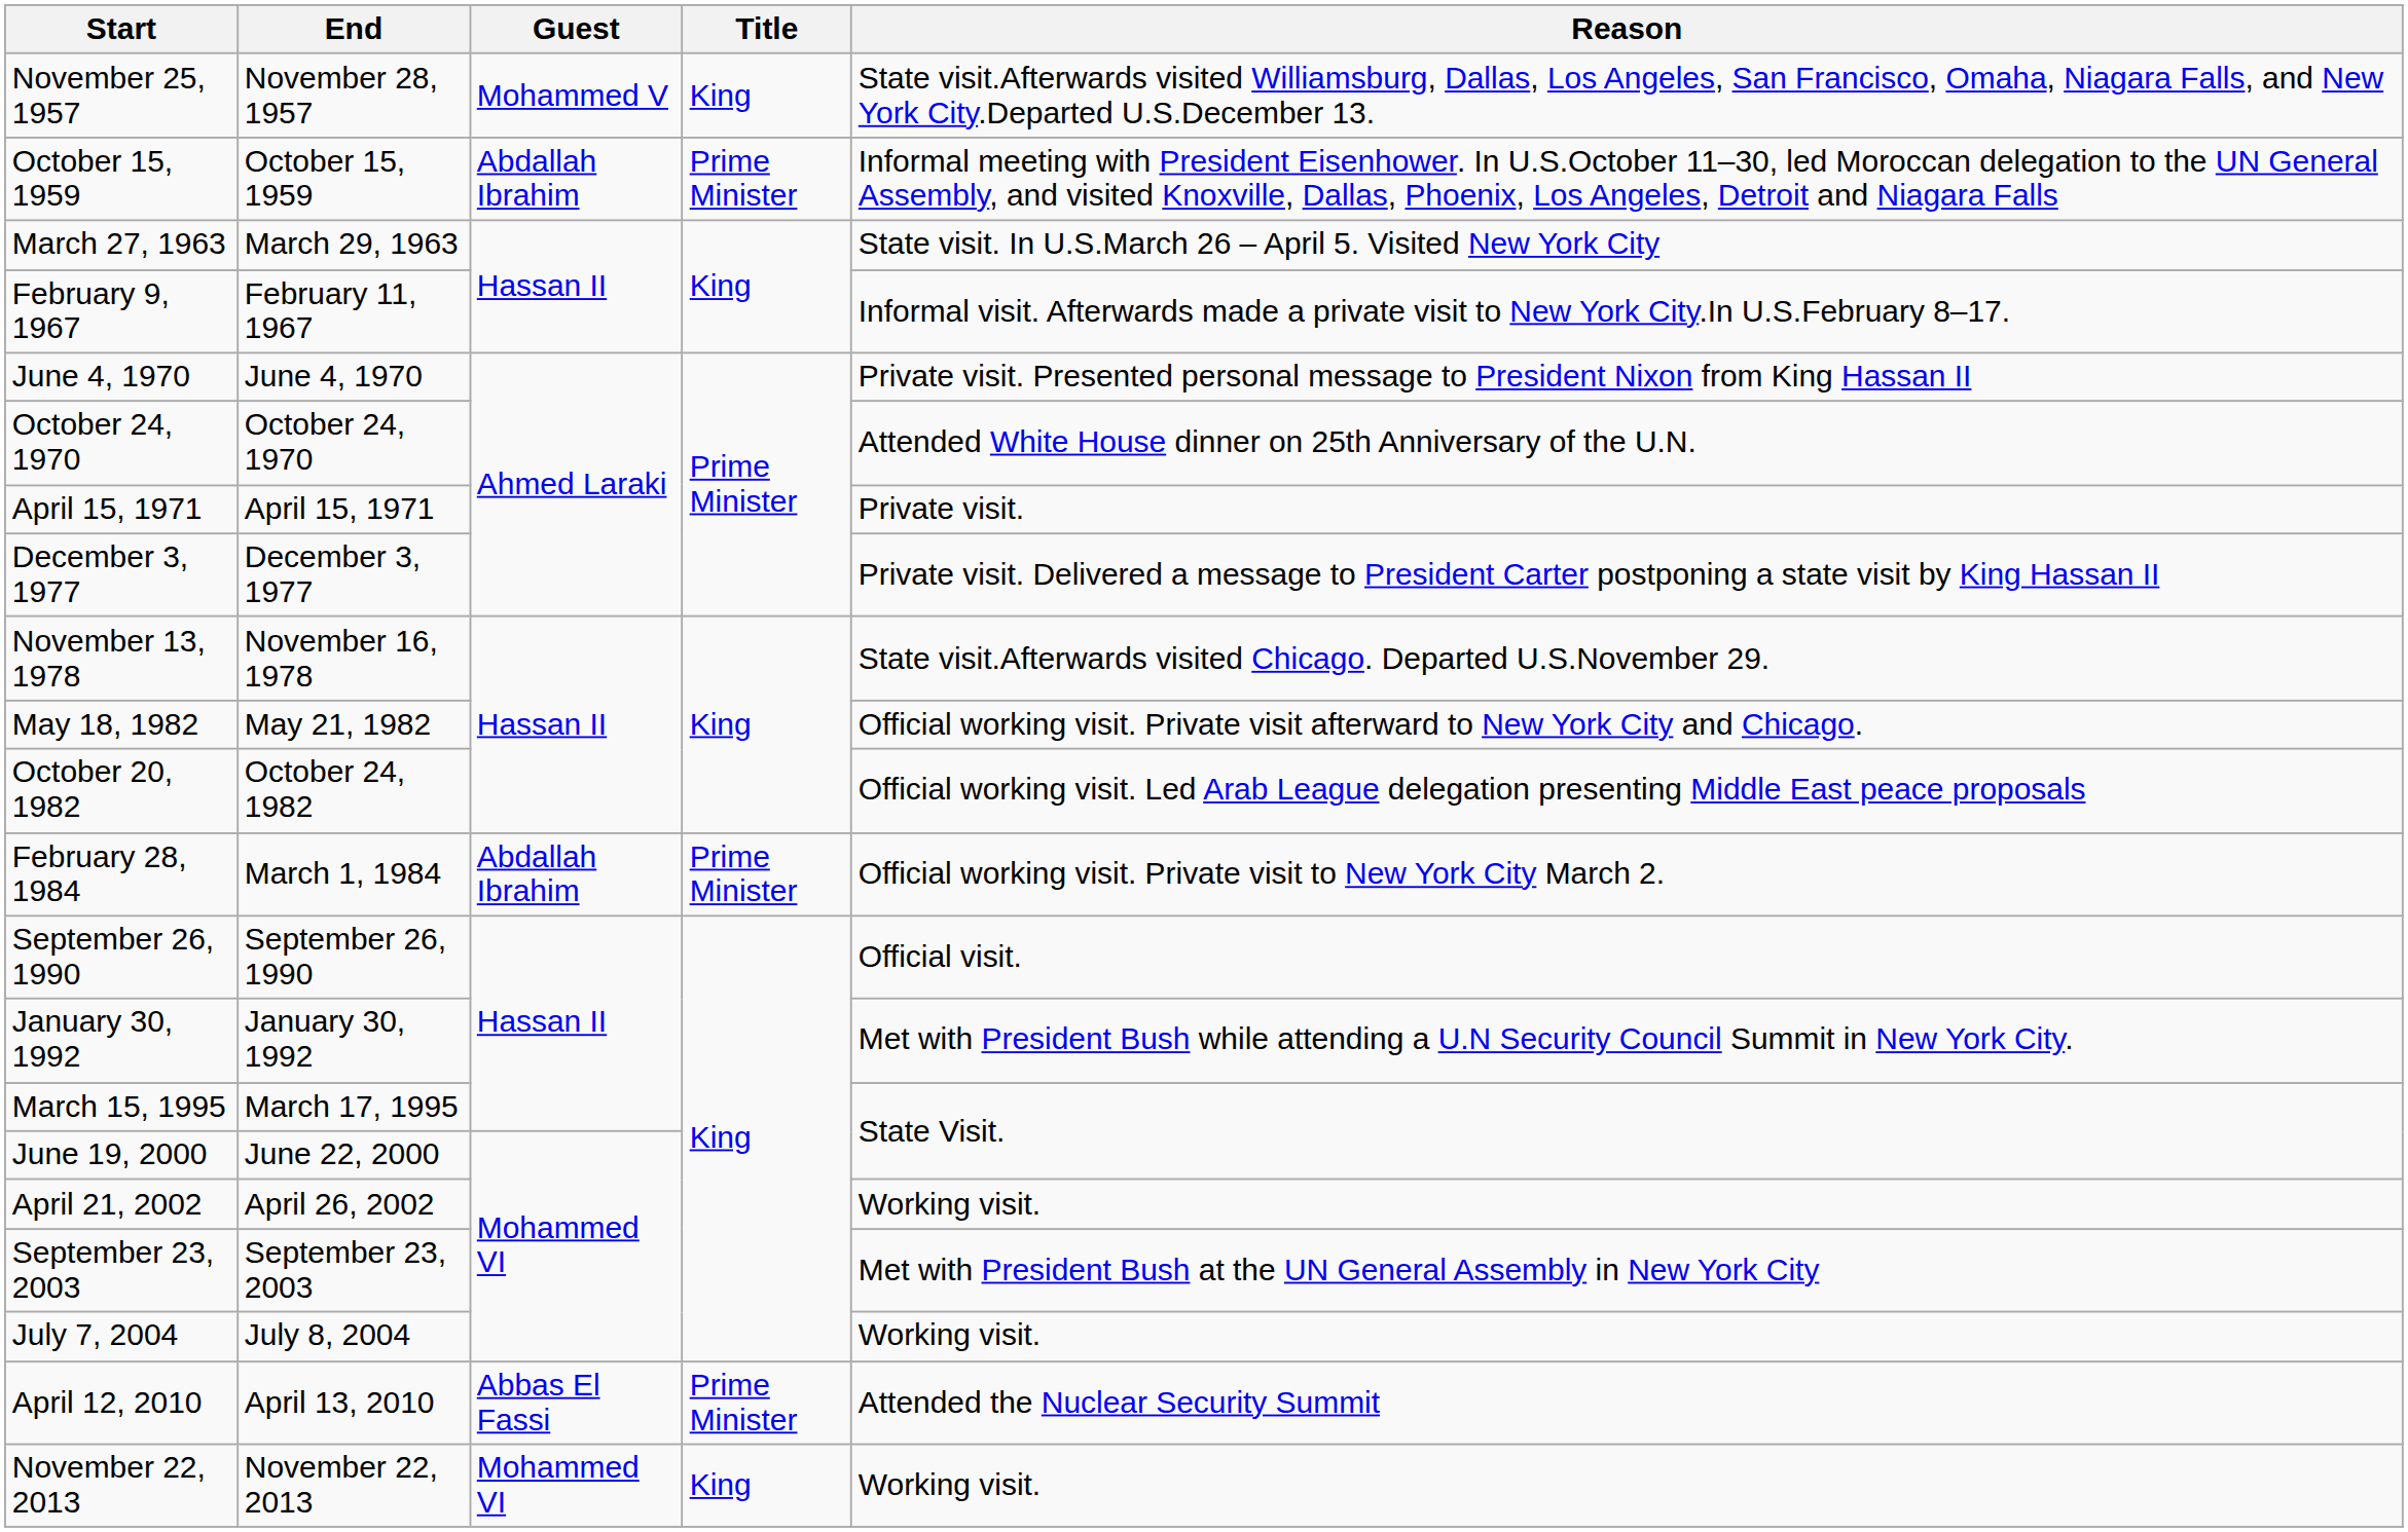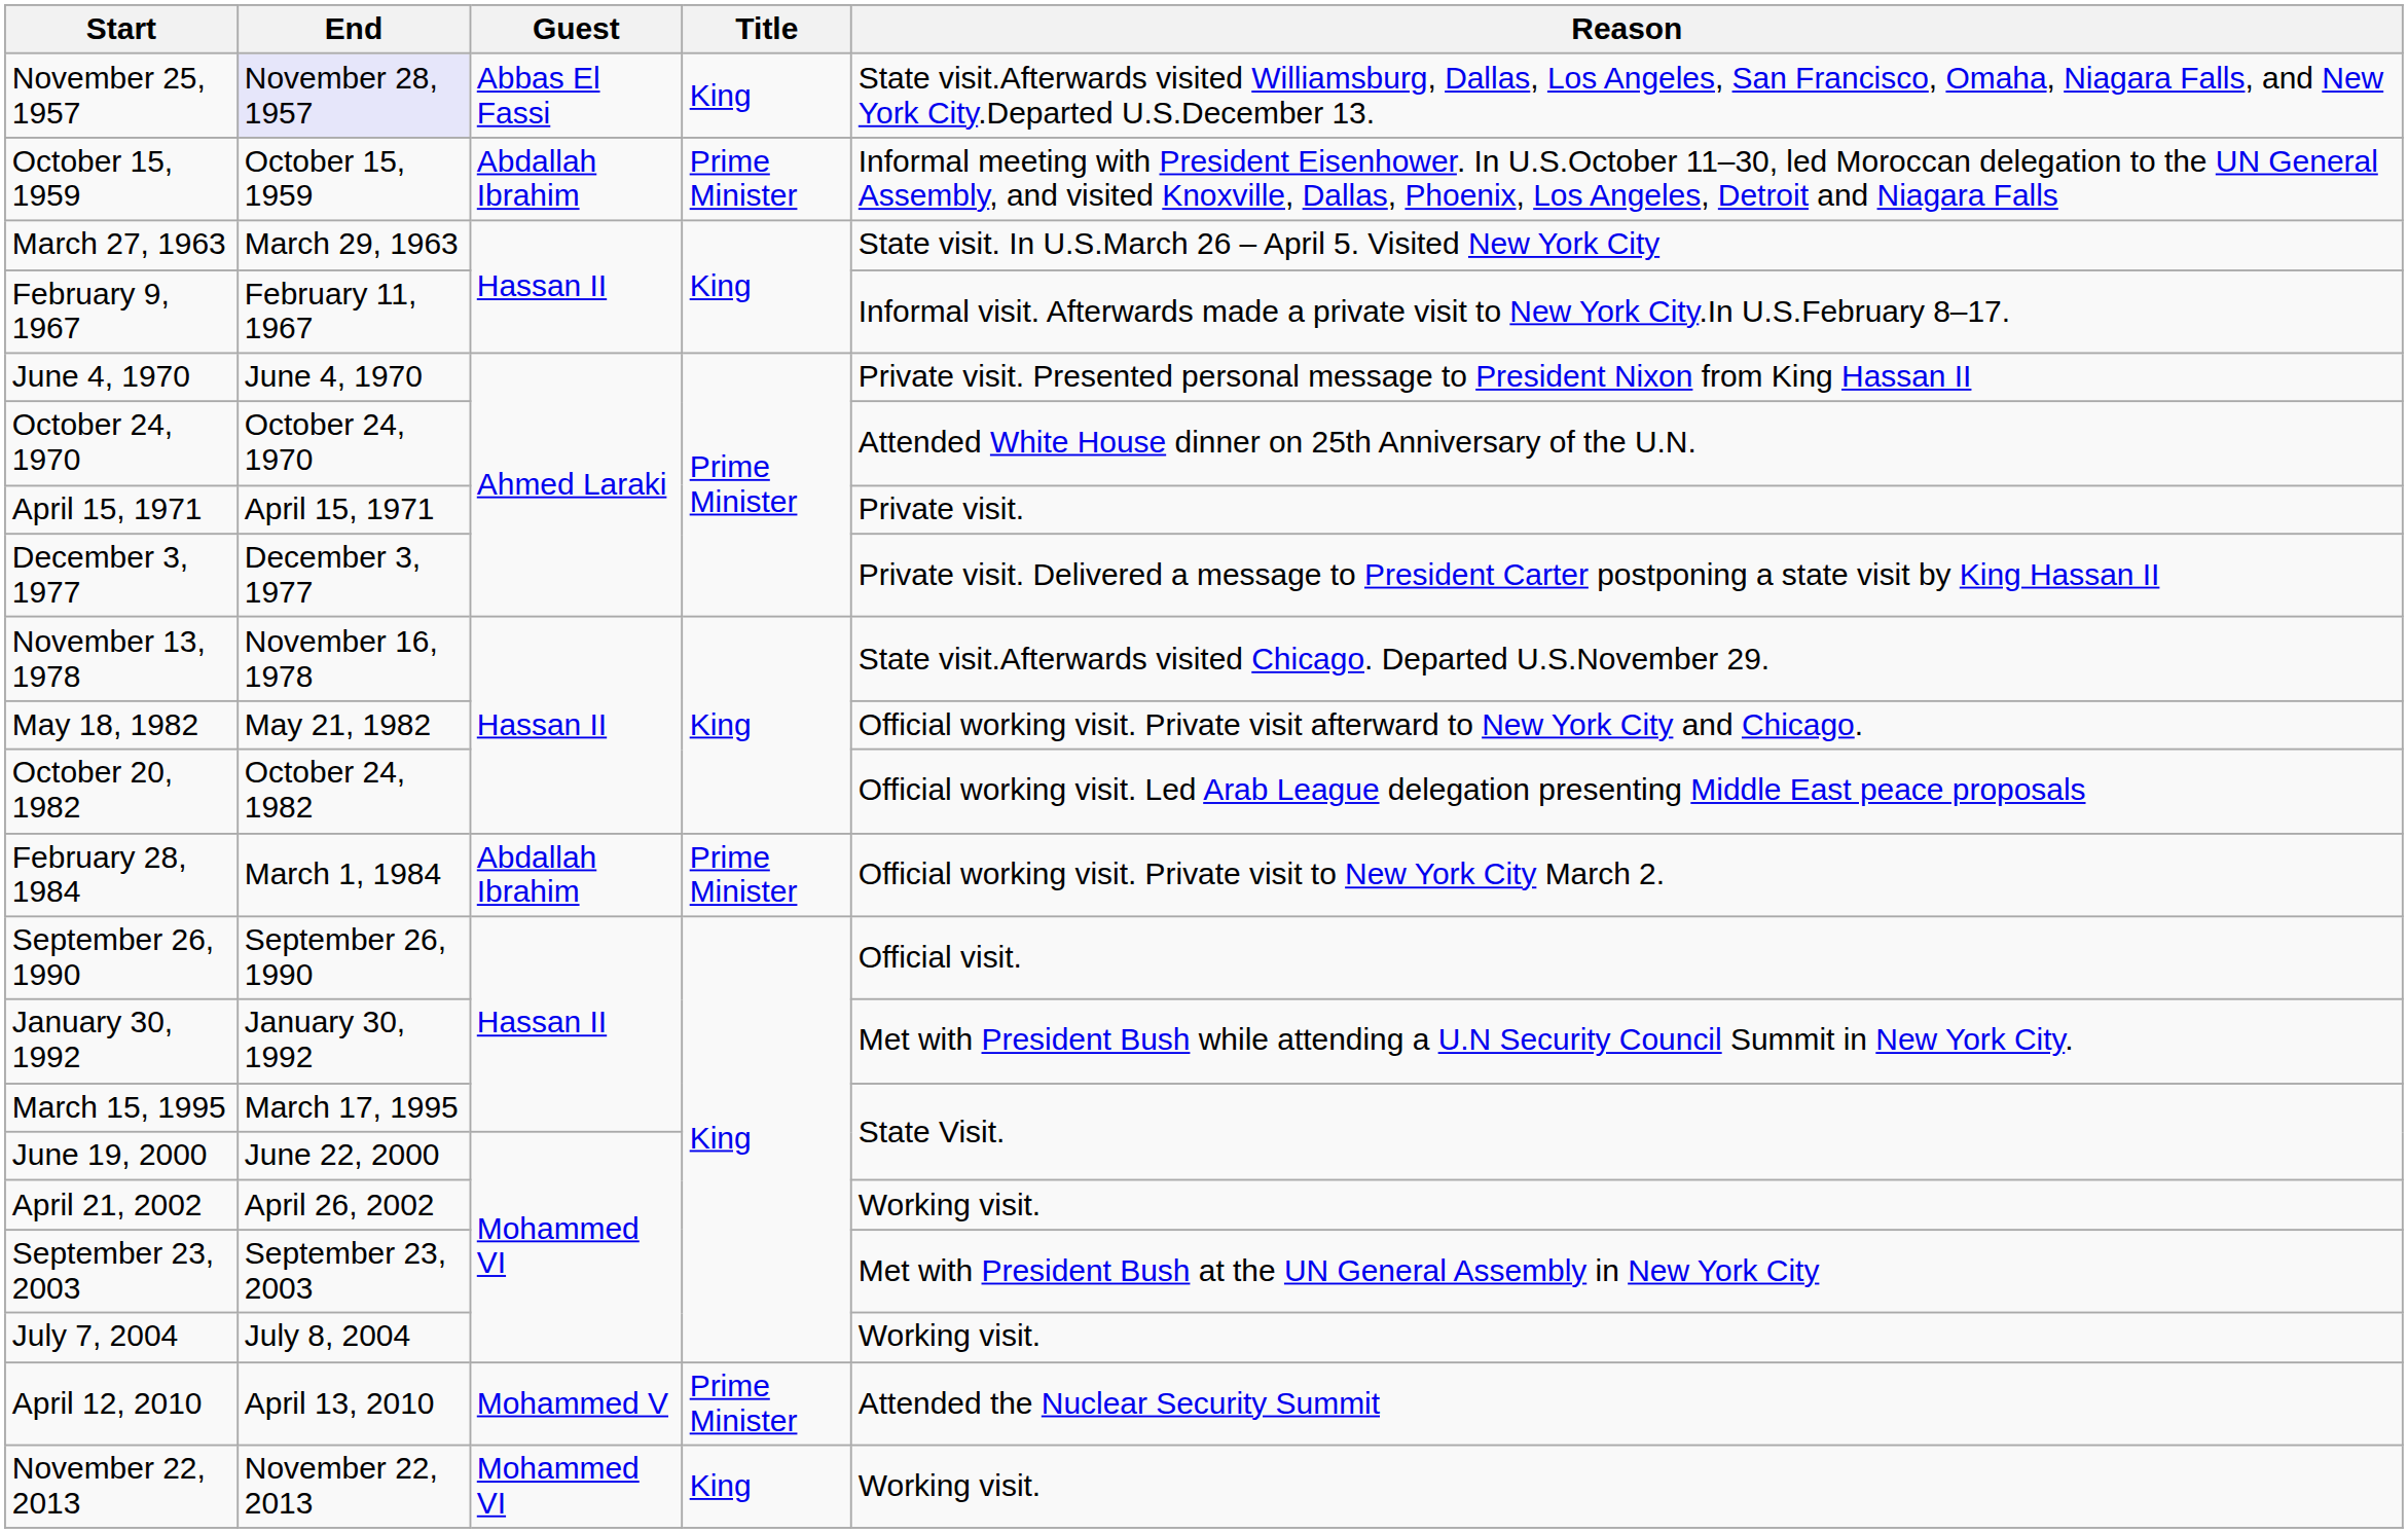November 25, 1957 | End: no background -> lavender background
November 25, 1957 | Guest: Mohammed V -> Abbas El Fassi
April 12, 2010 | Guest: Abbas El Fassi -> Mohammed V
